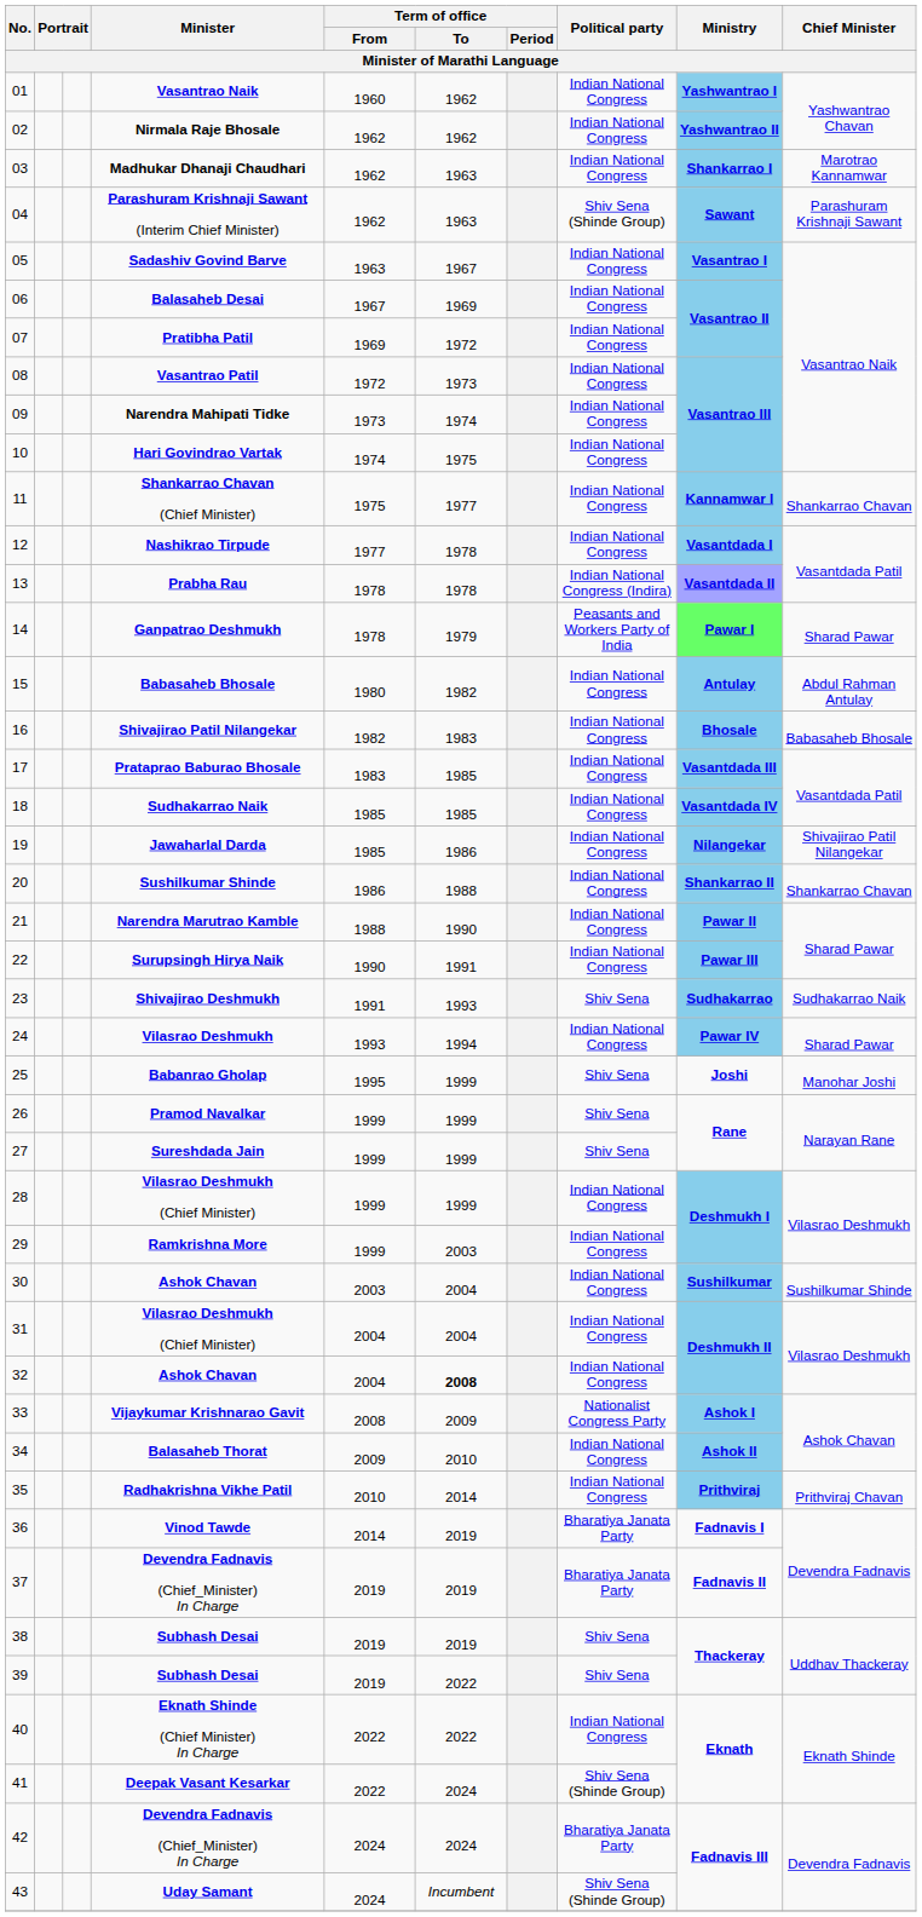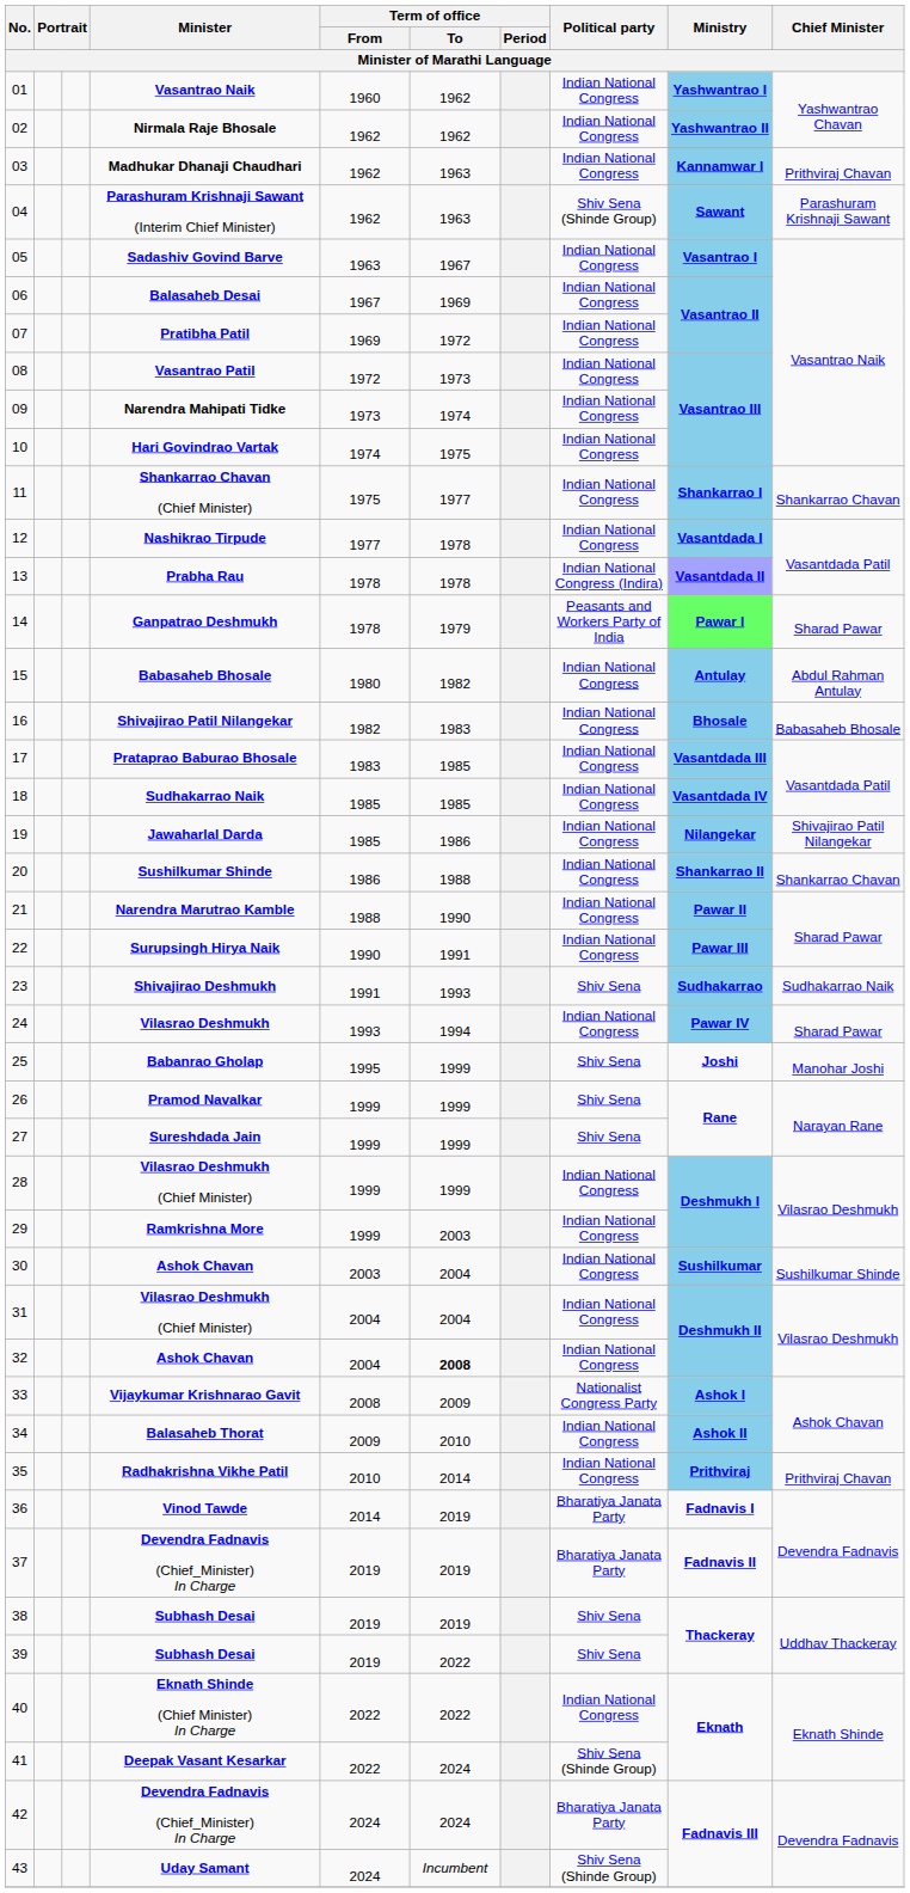Madhukar Dhanaji Chaudhari | Ministry: Shankarrao I -> Kannamwar l
Madhukar Dhanaji Chaudhari | Chief Minister: Marotrao Kannamwar -> Prithviraj Chavan
Shankarrao Chavan (Chief Minister) | Ministry: Kannamwar l -> Shankarrao I
